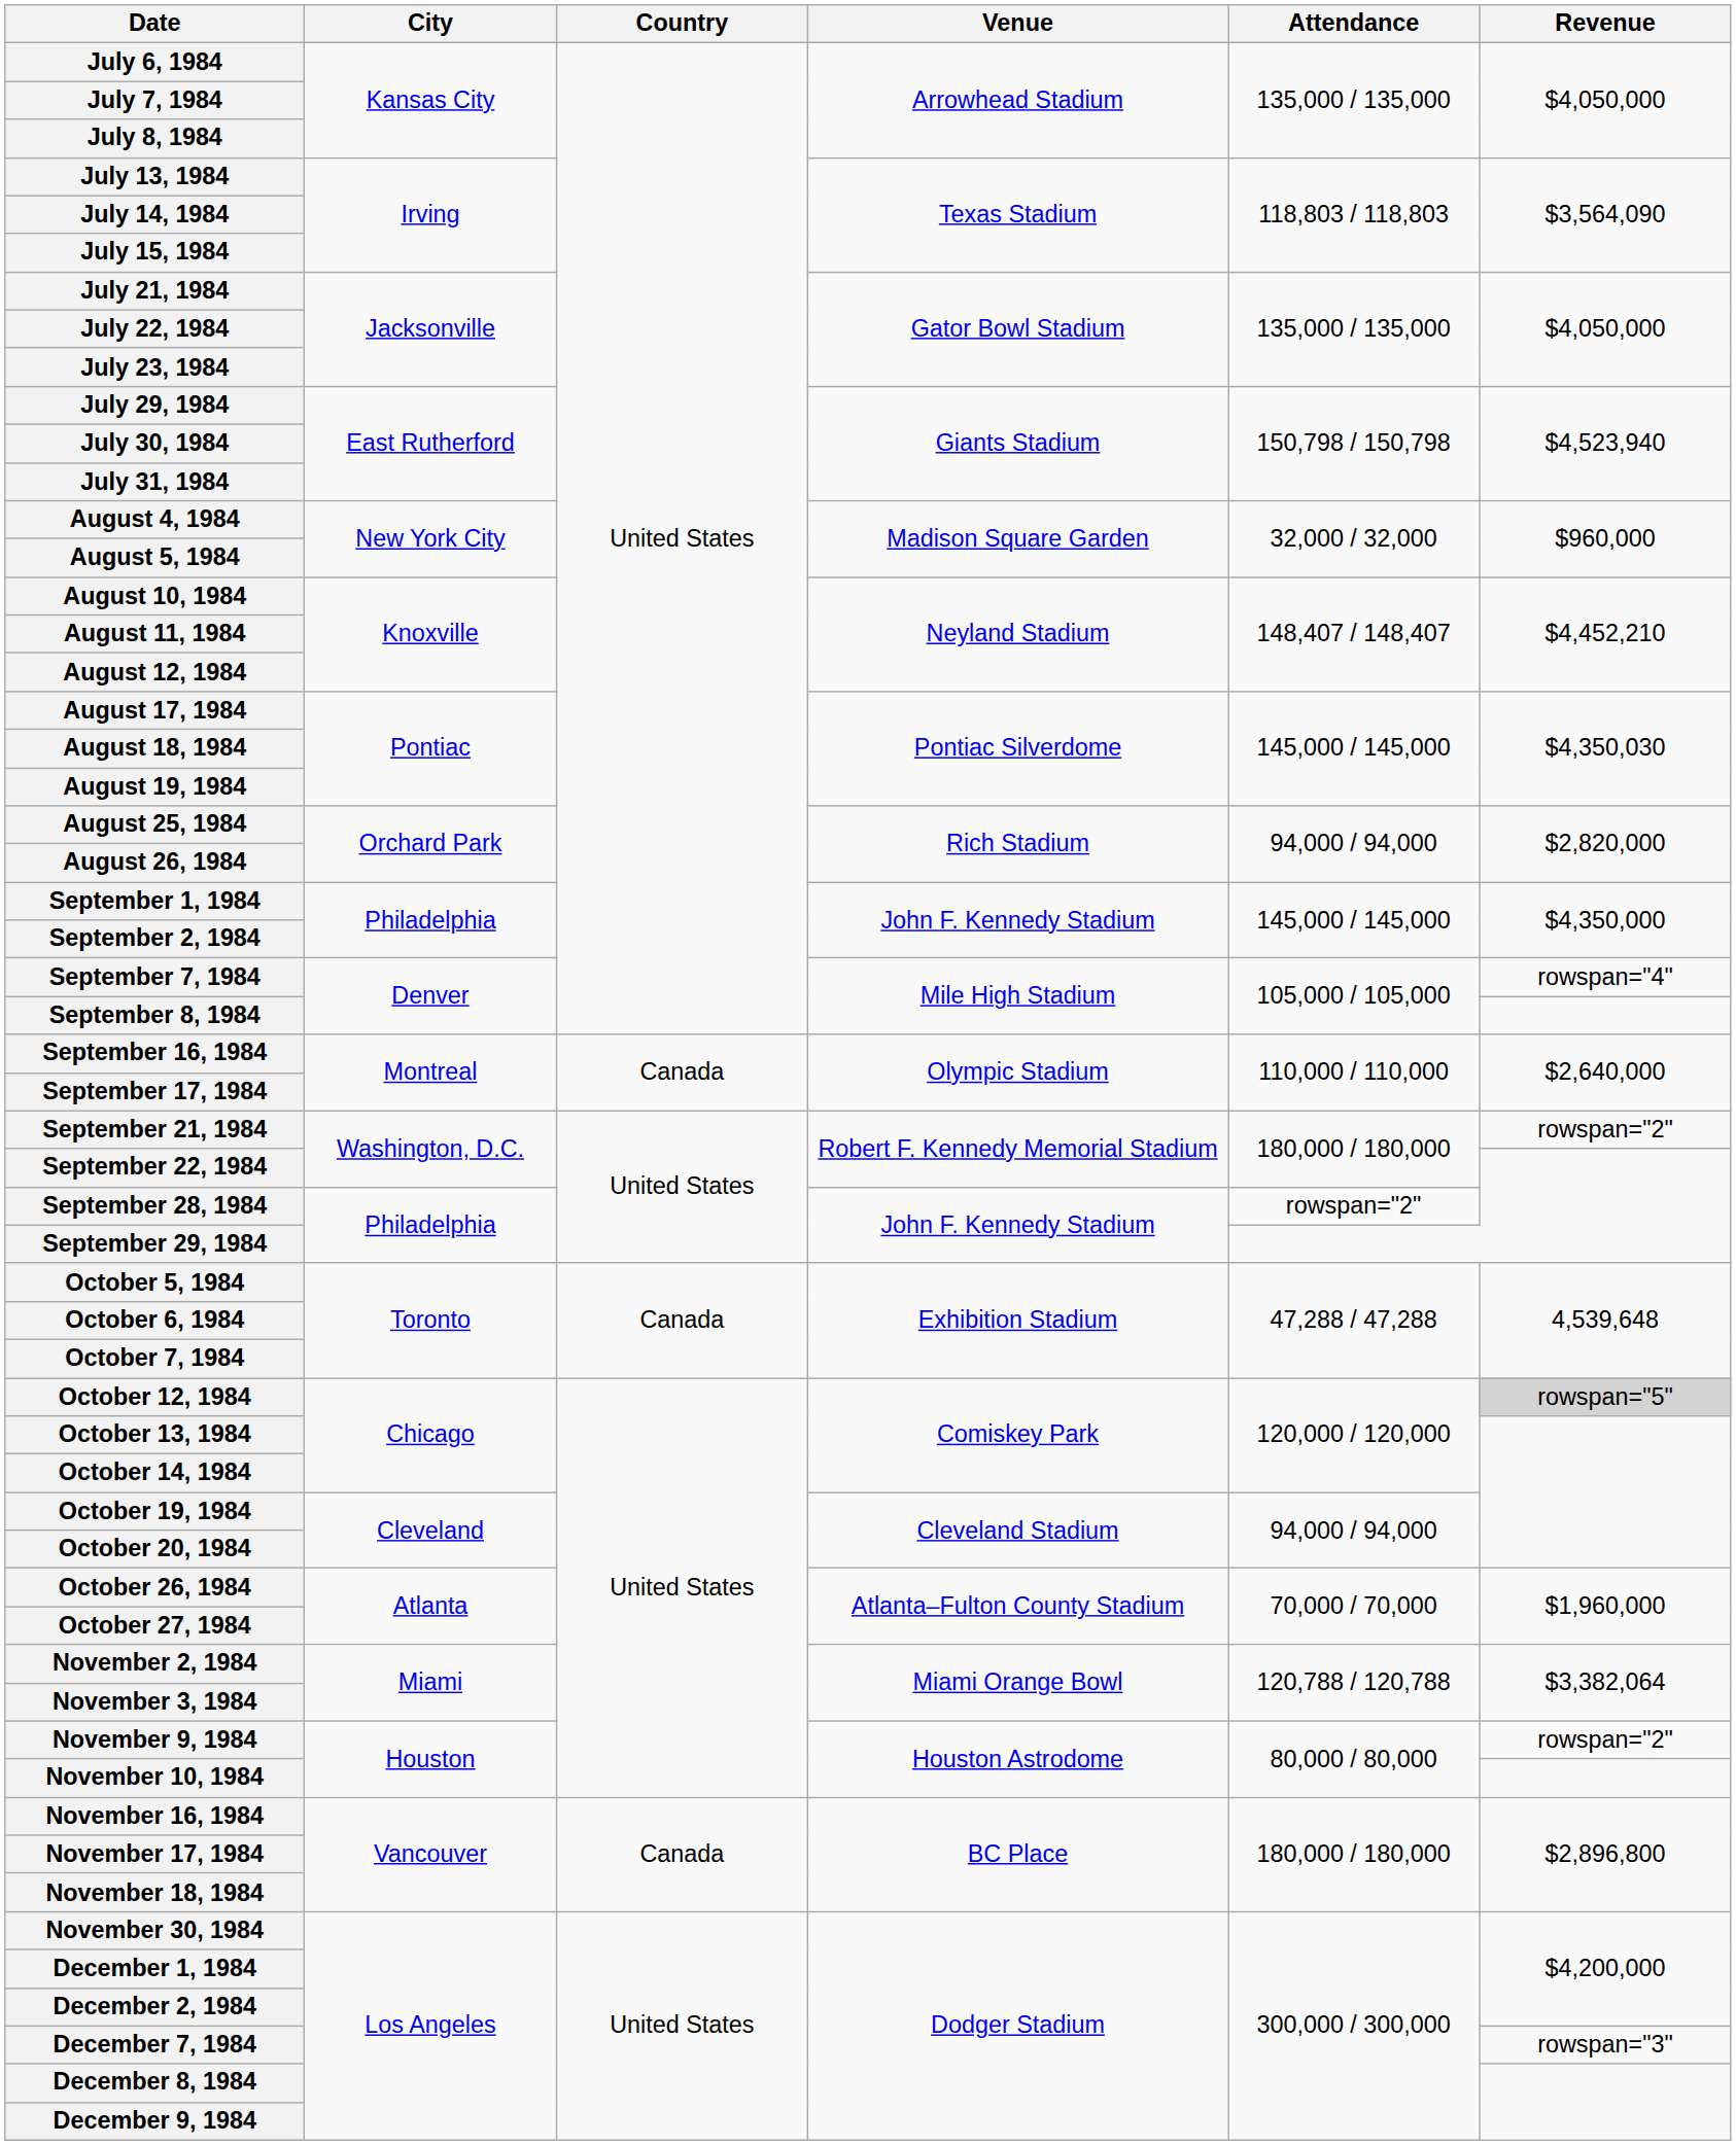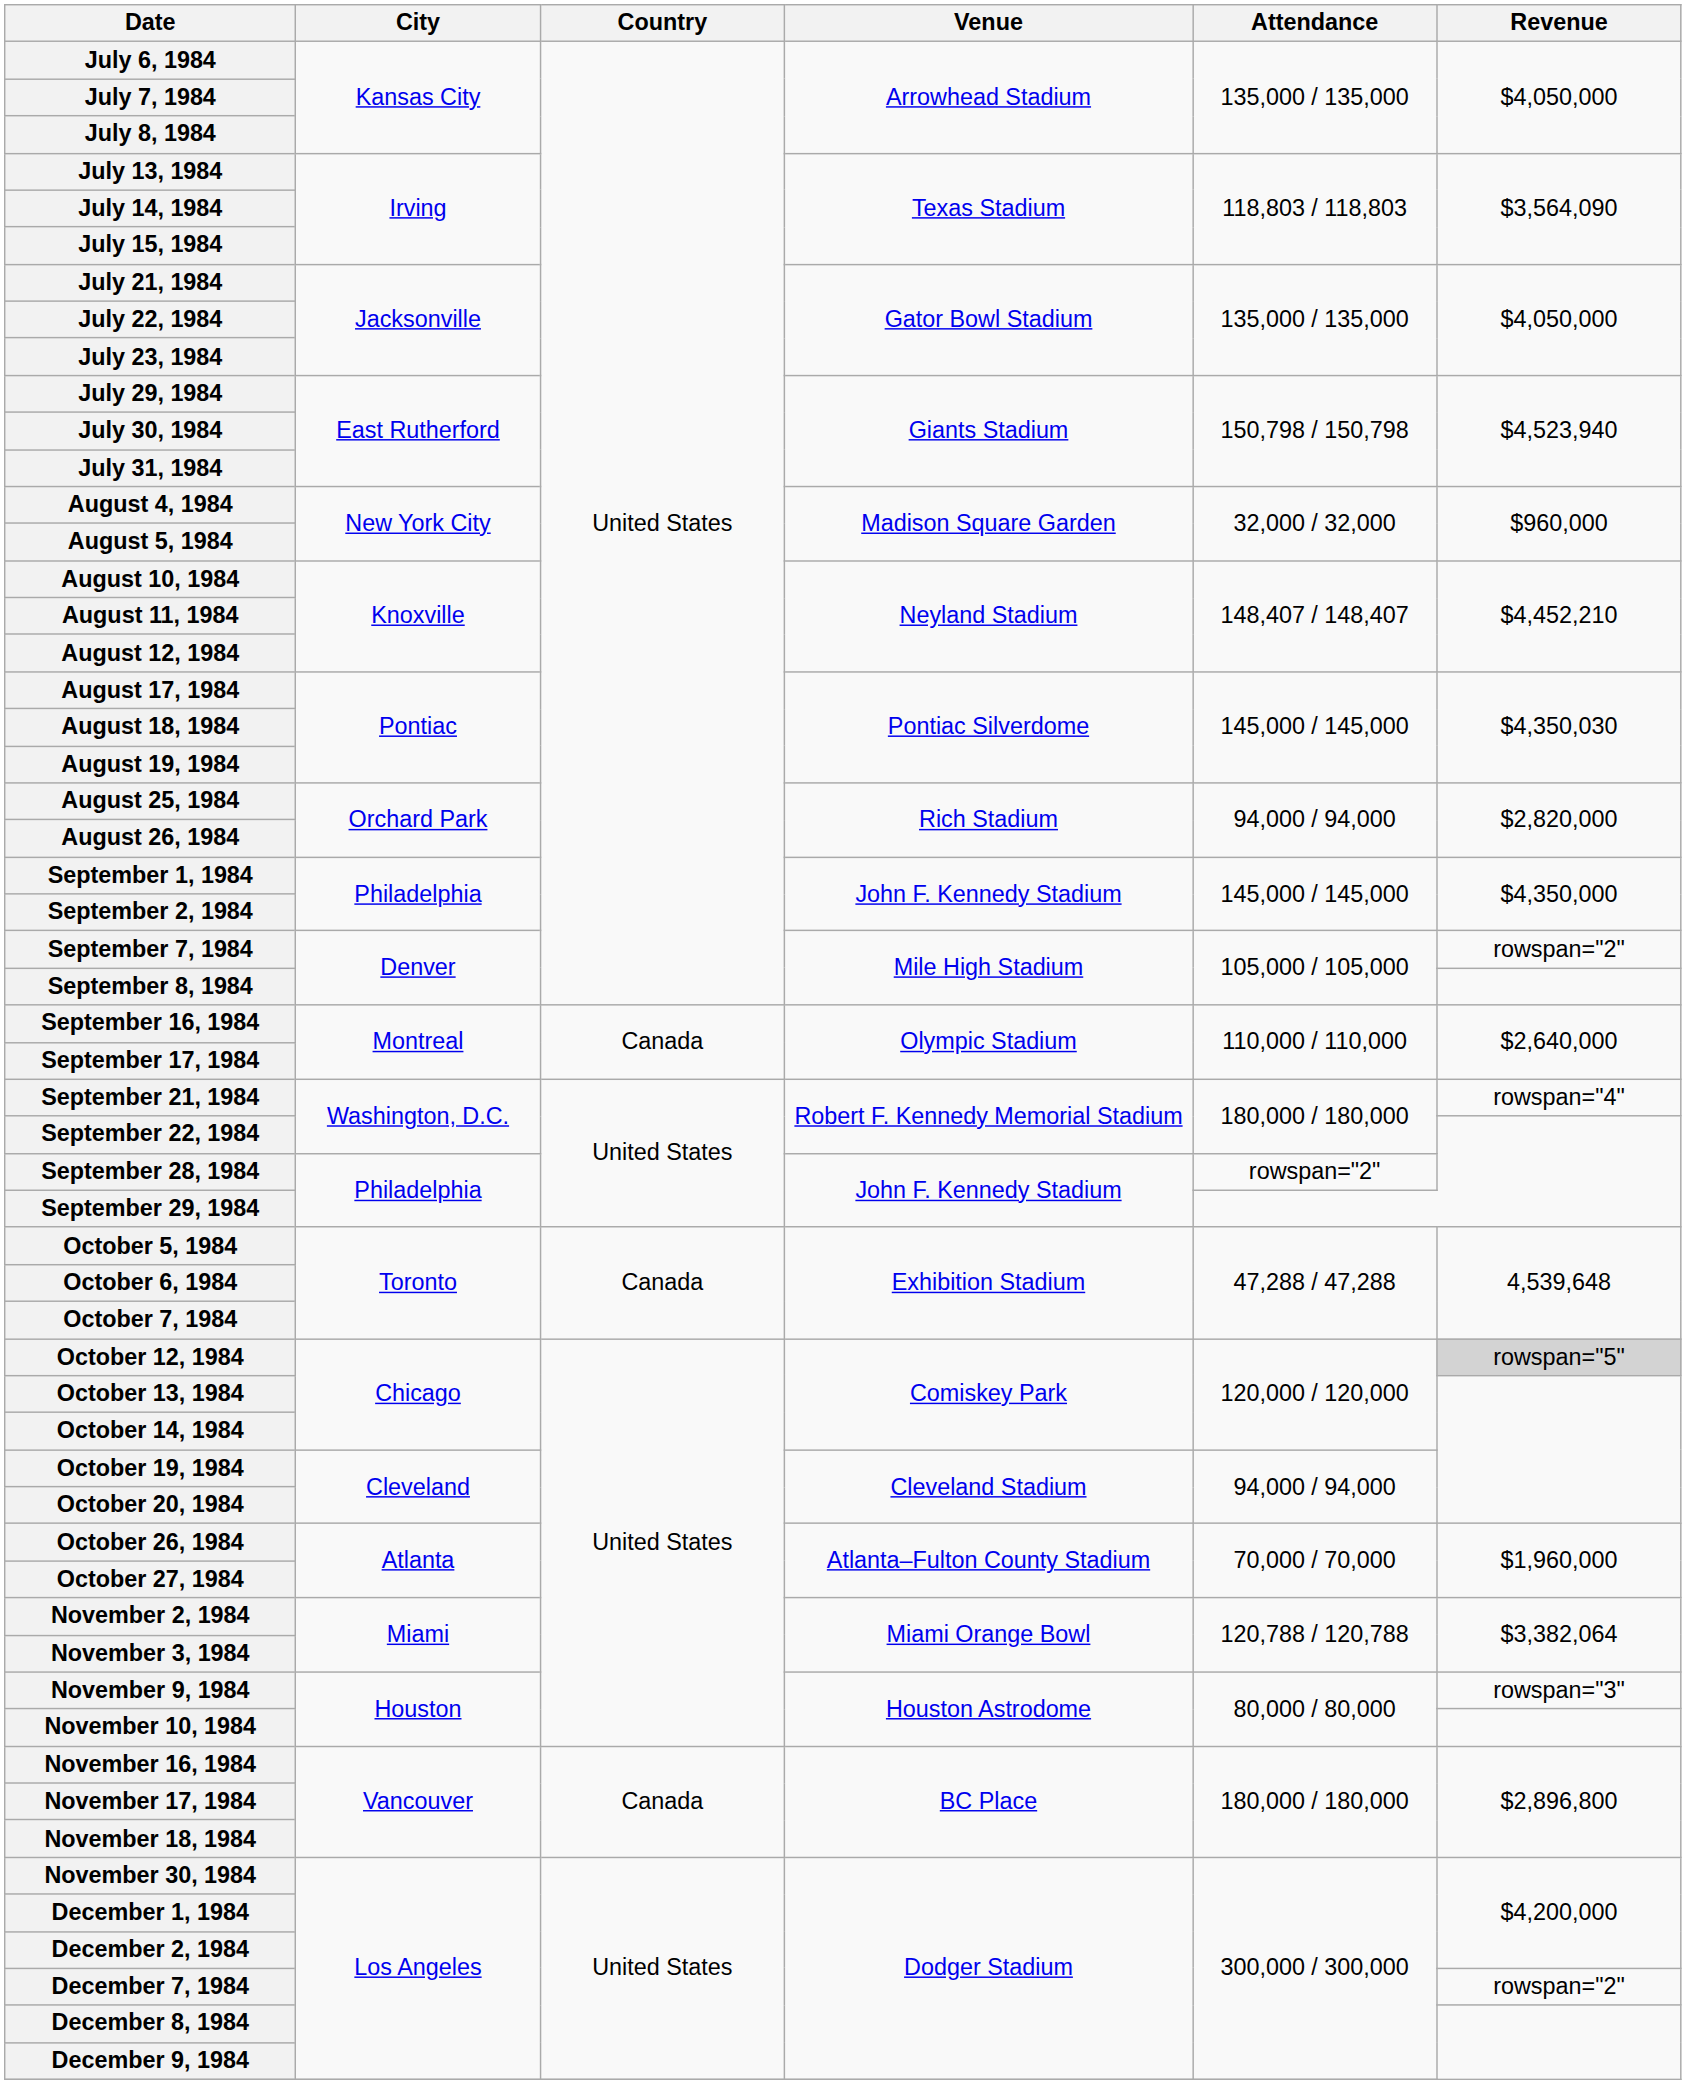September 7, 1984 | Revenue: rowspan="4" -> rowspan="2"
September 21, 1984 | Revenue: rowspan="2" -> rowspan="4"
November 9, 1984 | Revenue: rowspan="2" -> rowspan="3"
December 7, 1984 | Revenue: rowspan="3" -> rowspan="2"
